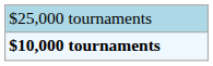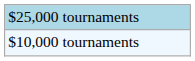row 2 | column 1: bold -> normal
